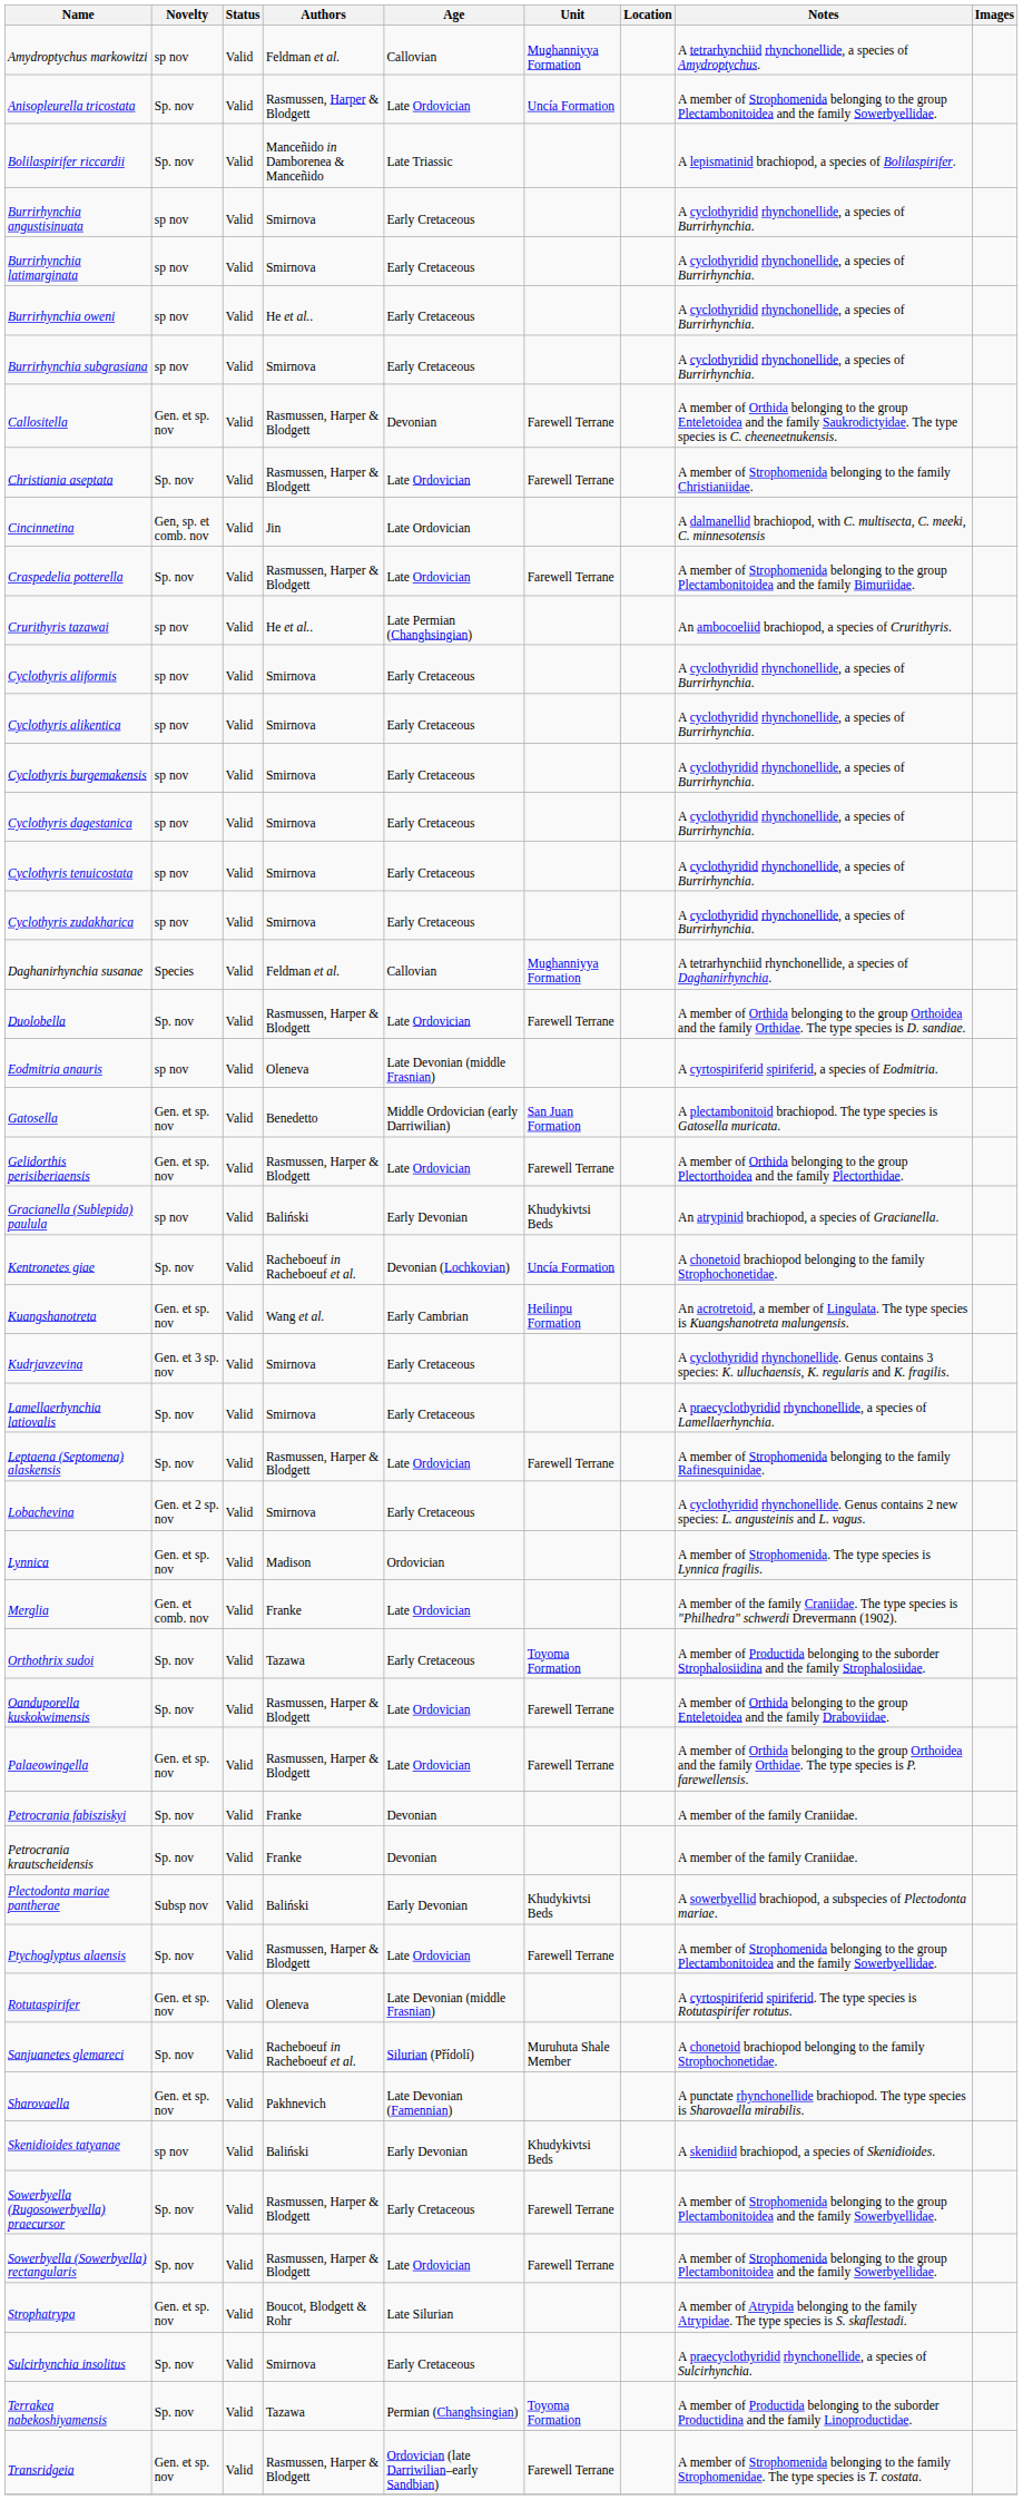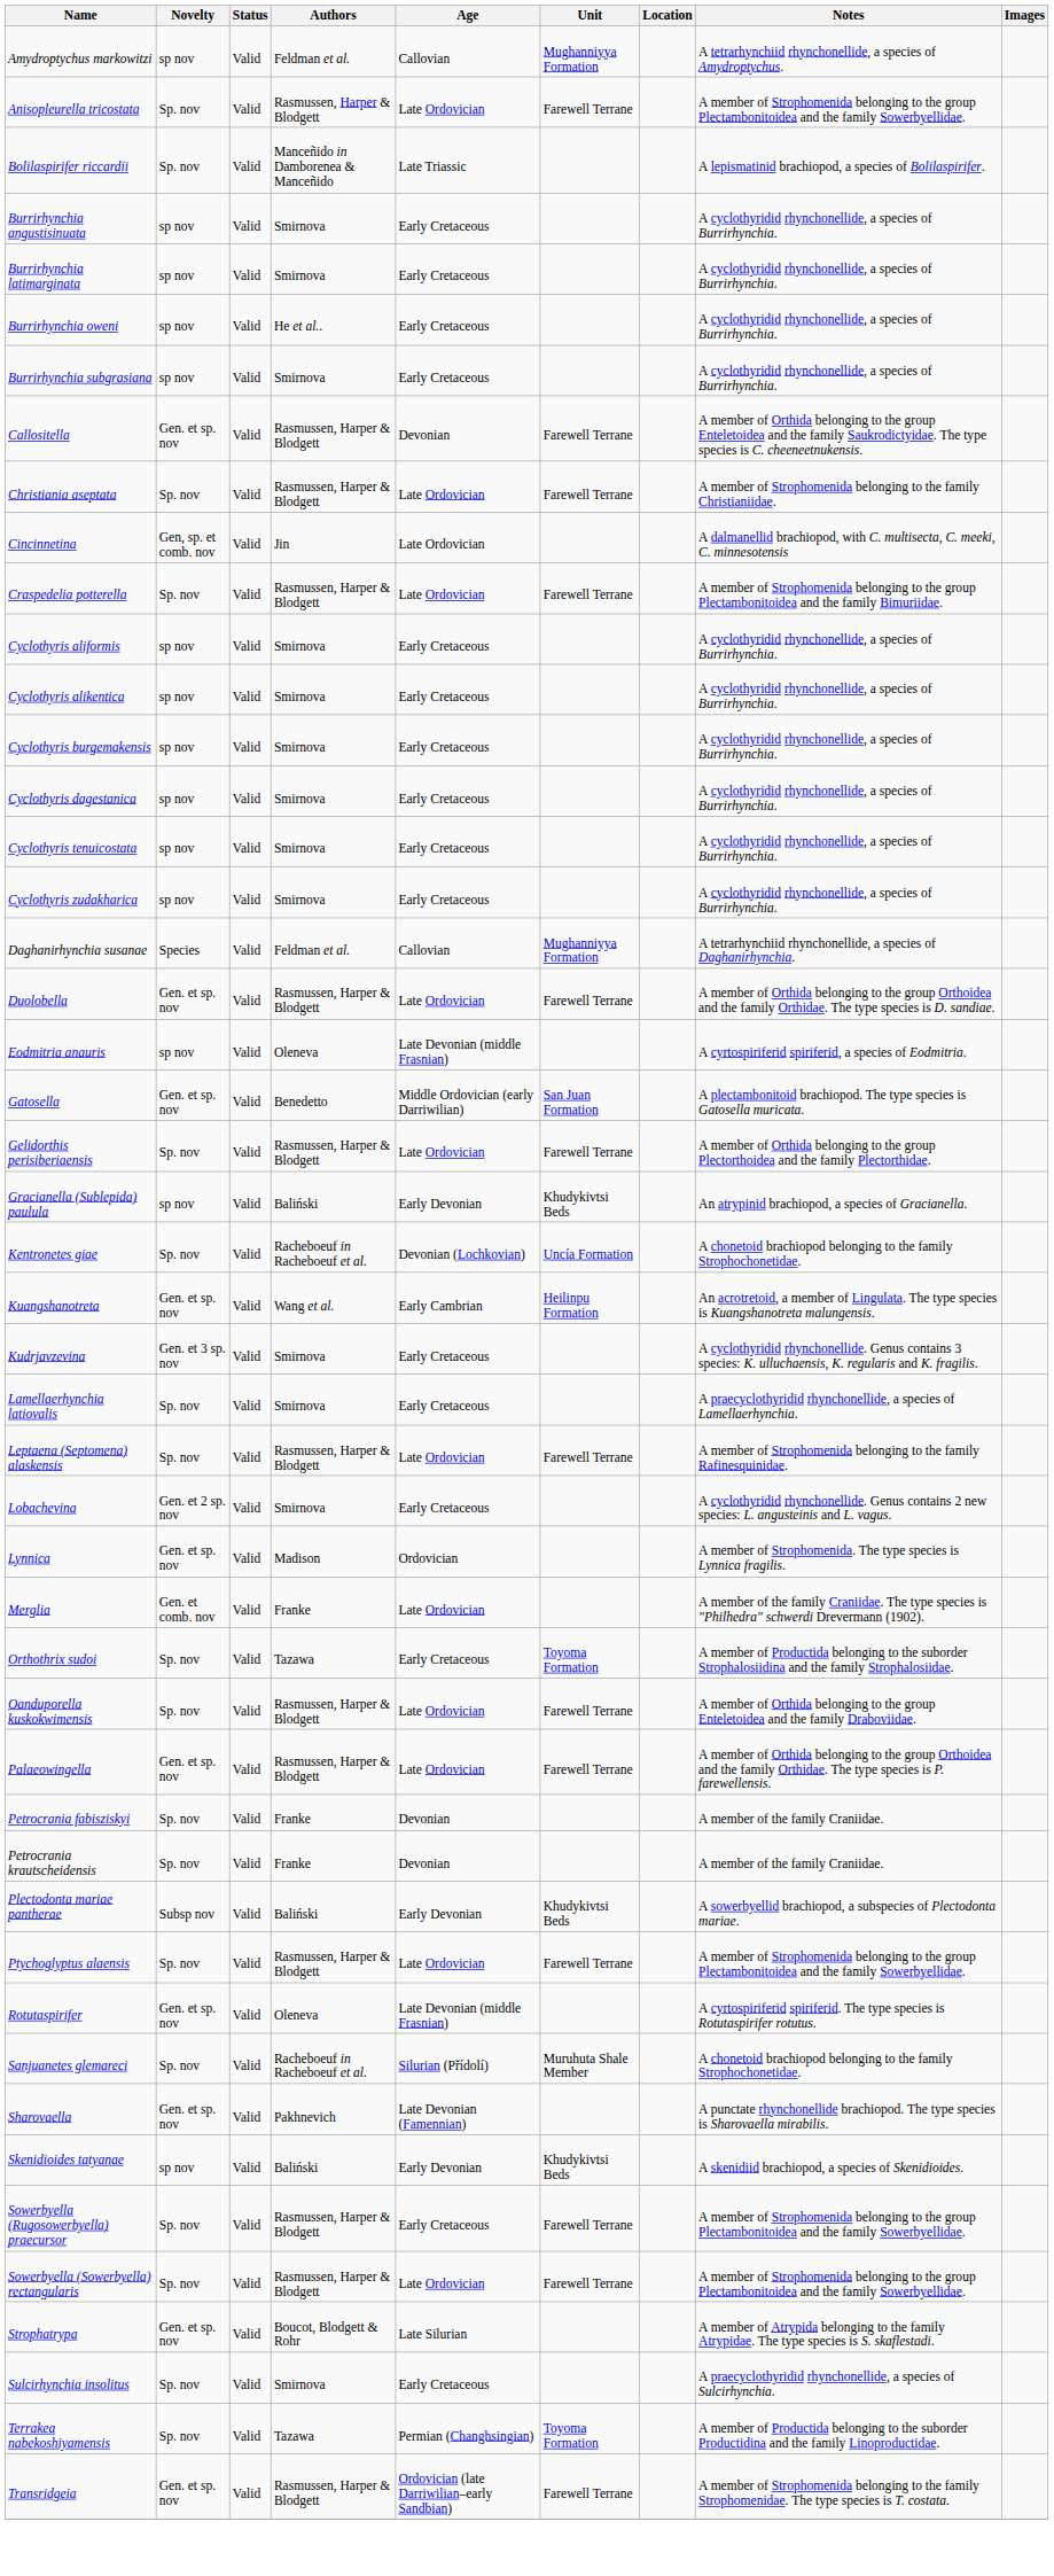Anisopleurella tricostata | Unit: Uncía Formation -> Farewell Terrane
- row: Crurithyris tazawai | sp nov | Valid | He et al.. | Late Permian (Changhsingian) | An ambocoeliid brachiopod, a species of Crurithyris.
Duolobella | Novelty: Sp. nov -> Gen. et sp. nov
Gelidorthis perisiberiaensis | Novelty: Gen. et sp. nov -> Sp. nov
